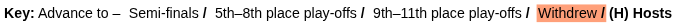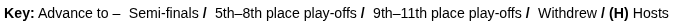Key: Advance to – | column 5: lightsalmon background -> no background
Key: Advance to – | column 7: bold -> normal
